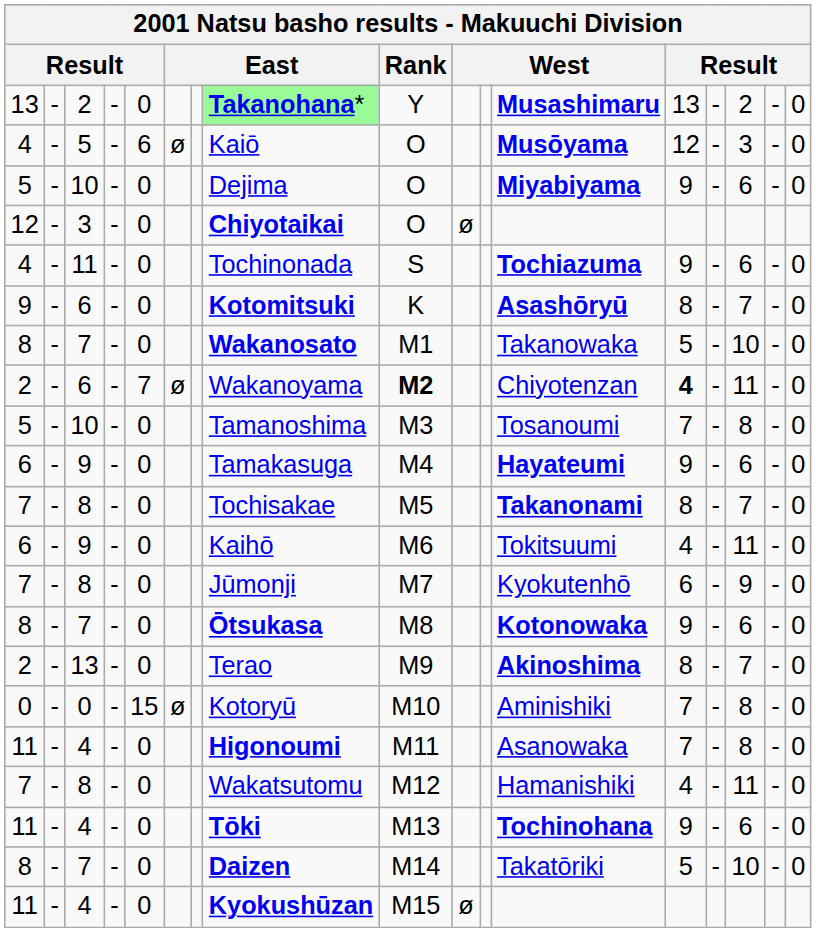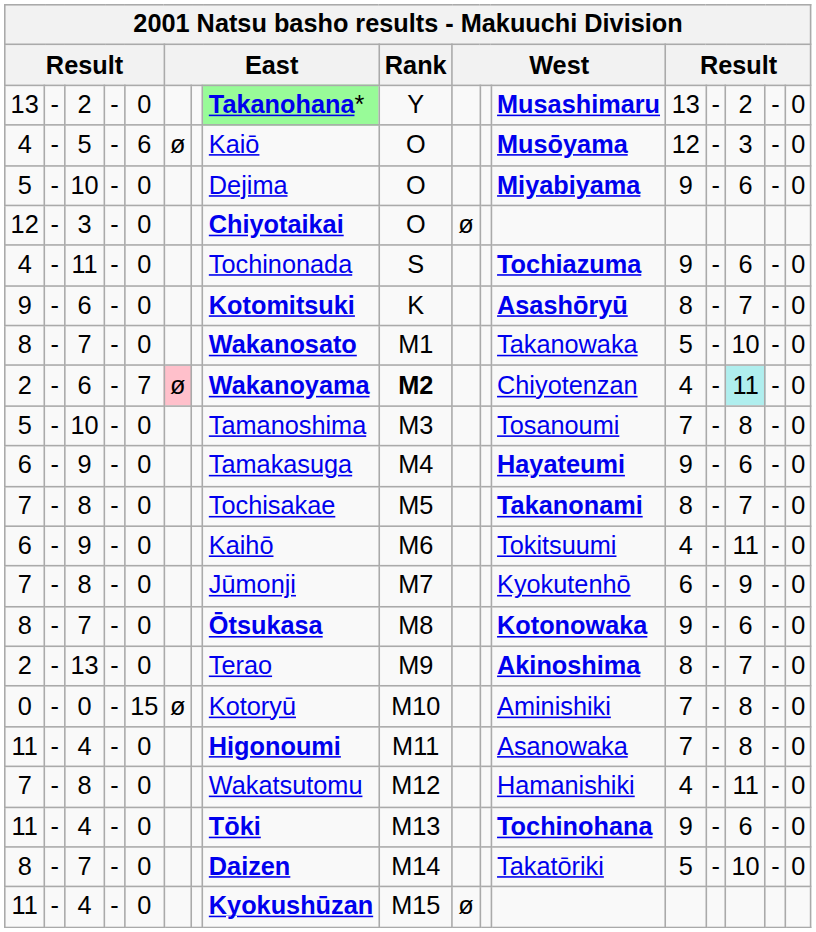2 / 6 | column 6: no background -> pink background
2 / 6 | column 8: normal -> bold
2 / 6 | column 13: bold -> normal
2 / 6 | column 15: no background -> paleturquoise background
